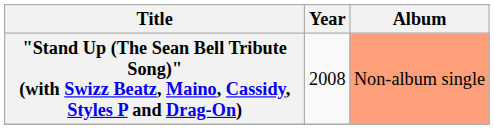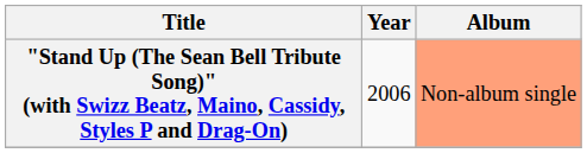row 2 | Year: 2008 -> 2006
